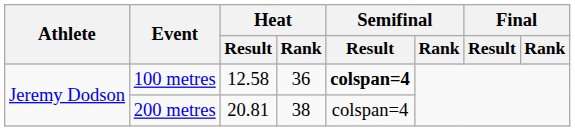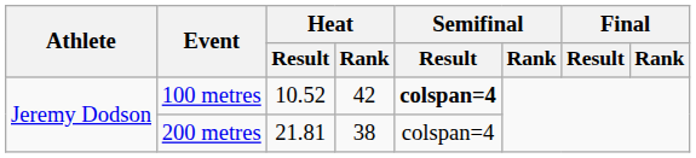100 metres | Heat / Result: 12.58 -> 10.52
100 metres | Heat / Rank: 36 -> 42
200 metres | Heat / Result: 20.81 -> 21.81
